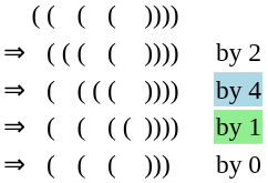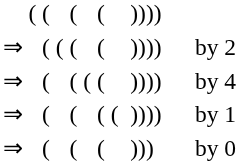row 3 | column 10: lightblue background -> no background
row 4 | column 10: lightgreen background -> no background
